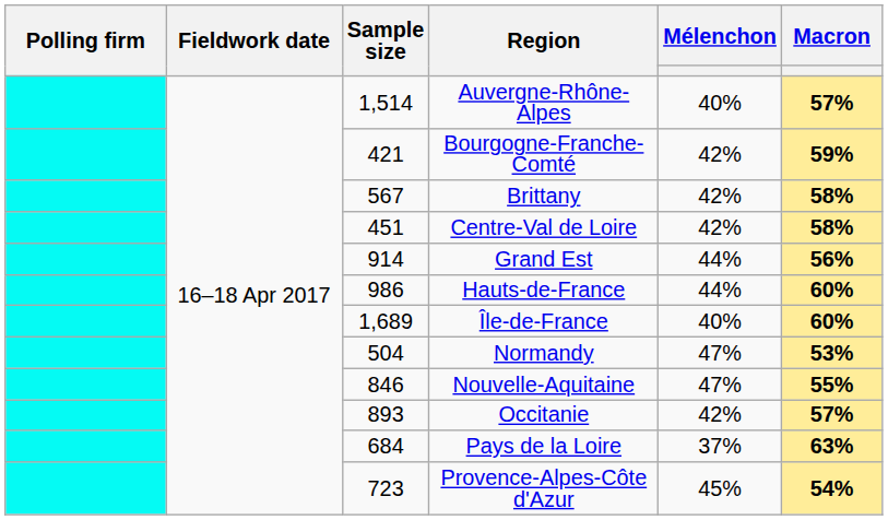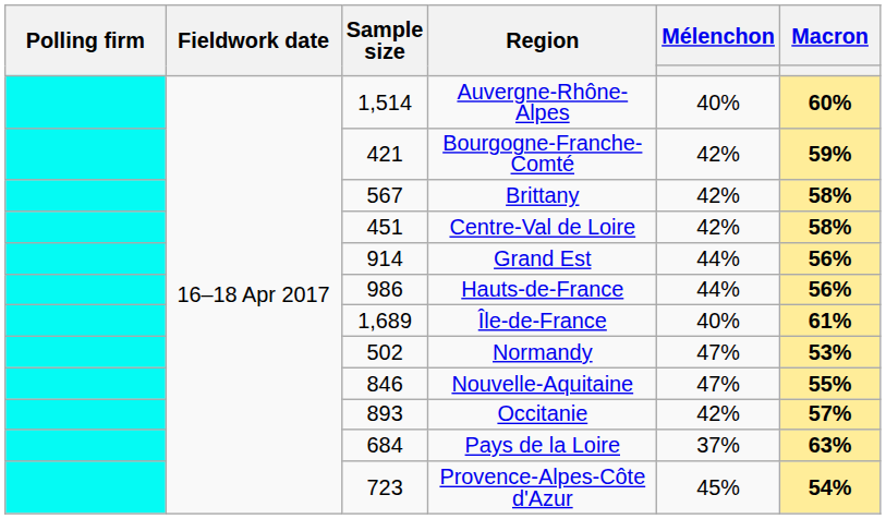Auvergne-Rhône-Alpes | Macron: 57% -> 60%
Hauts-de-France | Macron: 60% -> 56%
Île-de-France | Macron: 60% -> 61%
Normandy | Sample size: 504 -> 502
